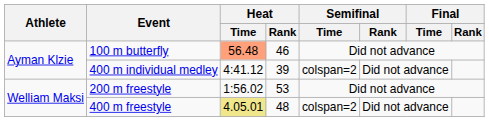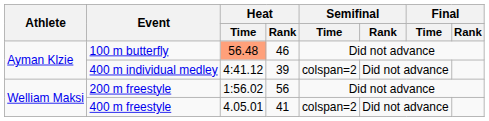200 m freestyle | Heat / Rank: 53 -> 56
400 m freestyle | Heat / Time: khaki background -> no background
400 m freestyle | Heat / Rank: 48 -> 41
